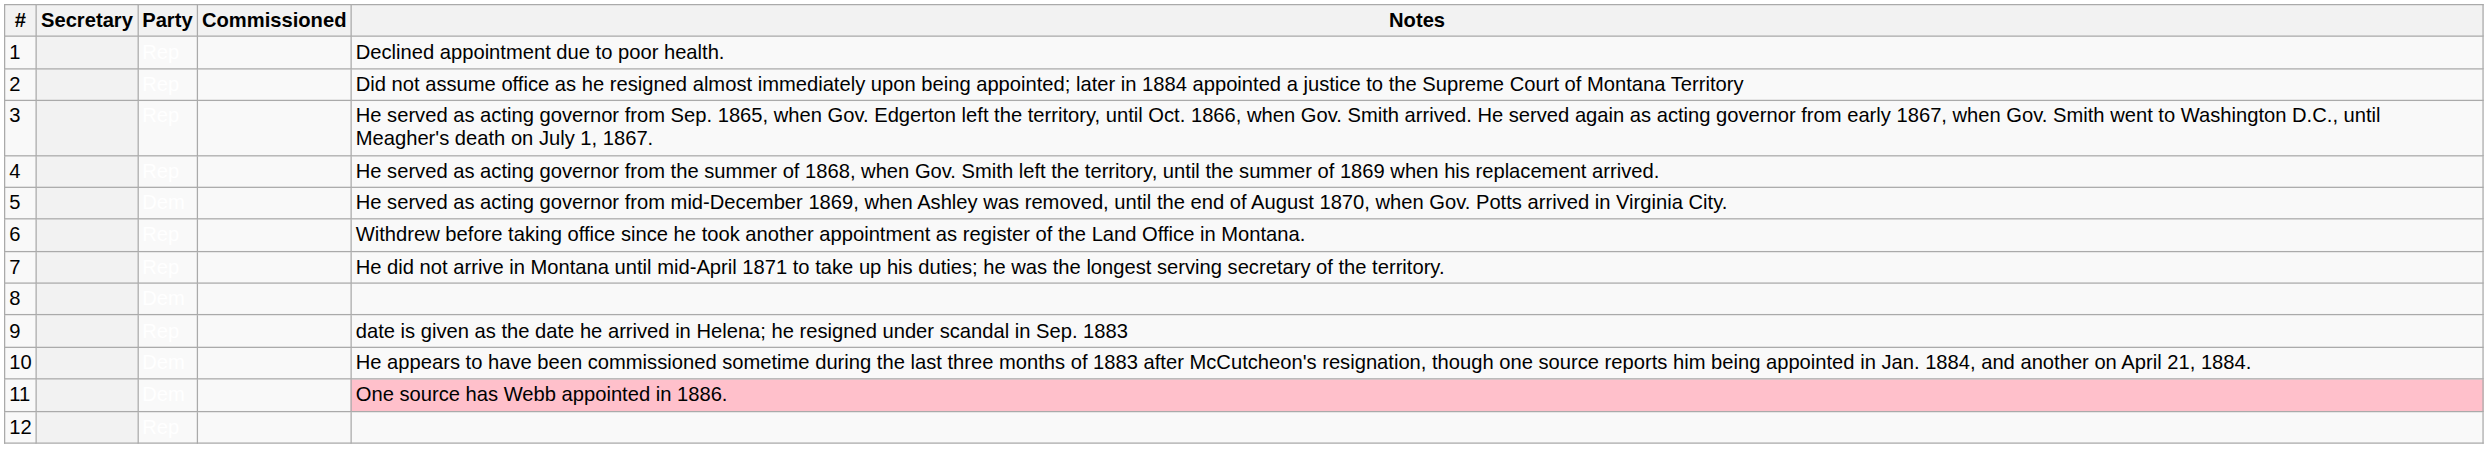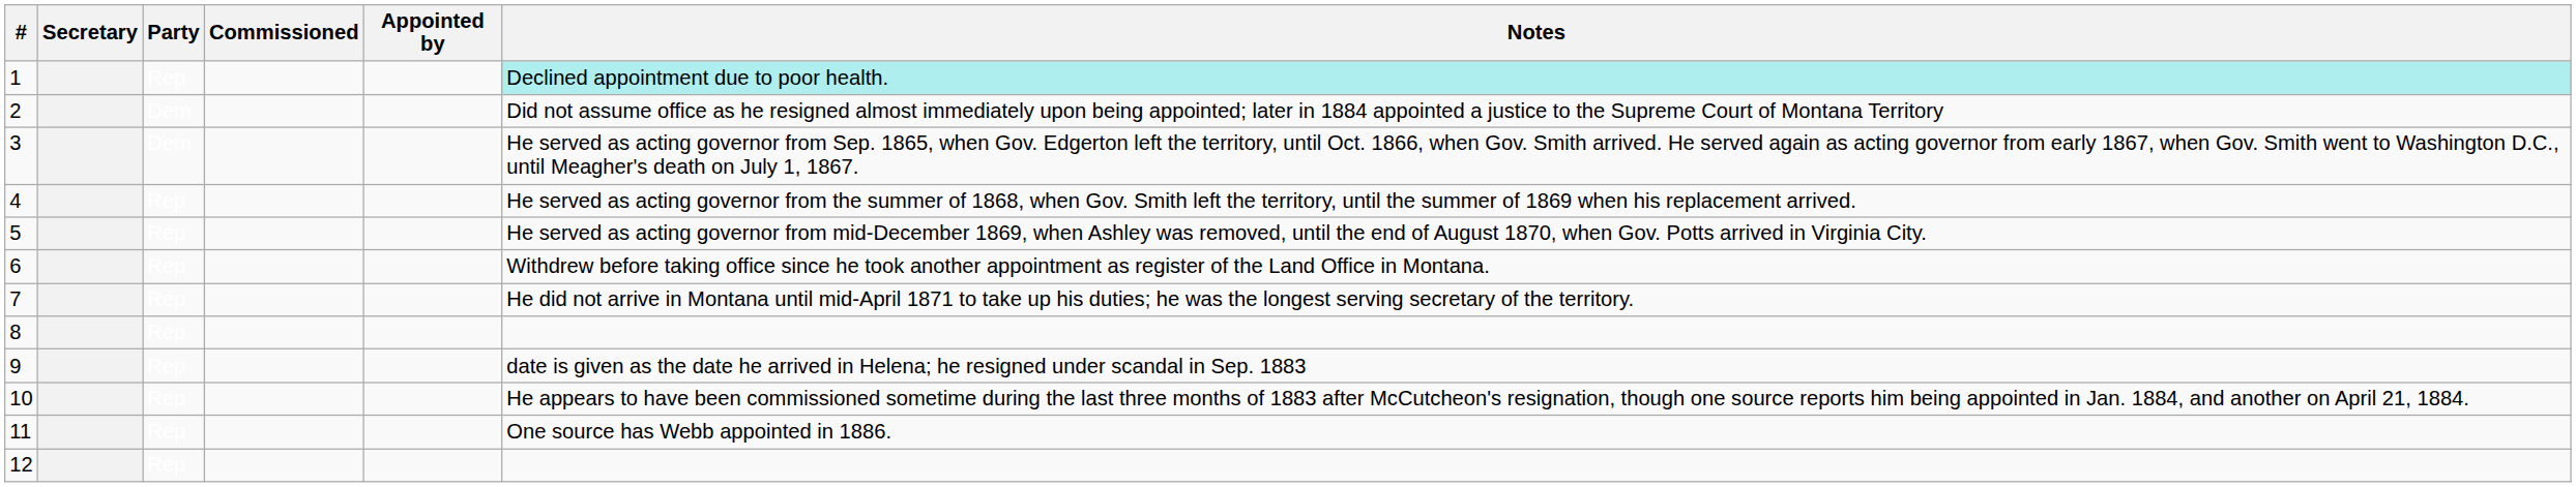+ column: Appointed by
1 | Notes: no background -> paleturquoise background
2 | Party: Rep -> Dem
3 | Party: Rep -> Dem
5 | Party: Dem -> Rep
8 | Party: Dem -> Rep
10 | Party: Dem -> Rep
11 | Party: Dem -> Rep
11 | Notes: pink background -> no background
